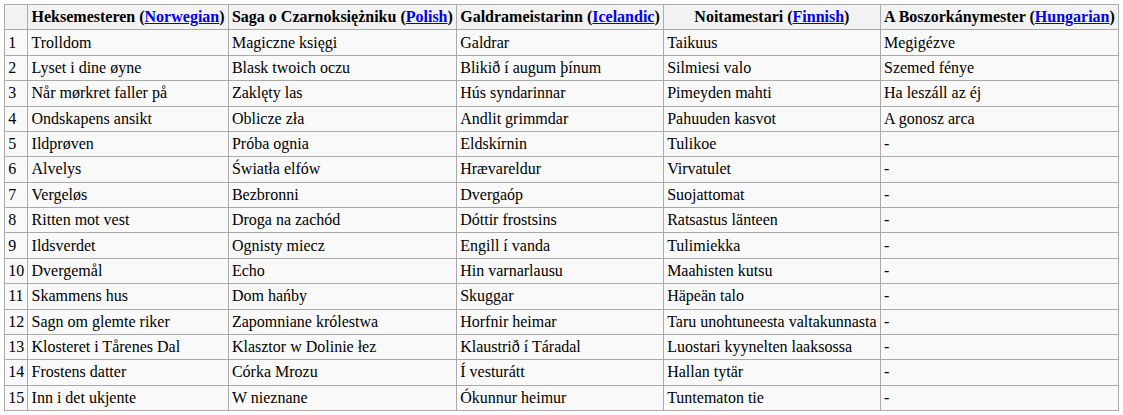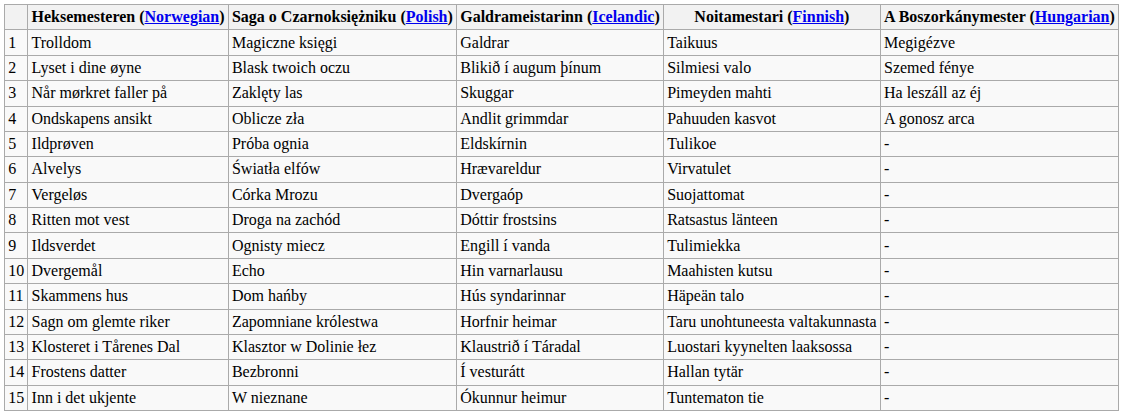Når mørkret faller på | Galdrameistarinn (Icelandic): Hús syndarinnar -> Skuggar
Vergeløs | Saga o Czarnoksiężniku (Polish): Bezbronni -> Córka Mrozu
Skammens hus | Galdrameistarinn (Icelandic): Skuggar -> Hús syndarinnar
Frostens datter | Saga o Czarnoksiężniku (Polish): Córka Mrozu -> Bezbronni
